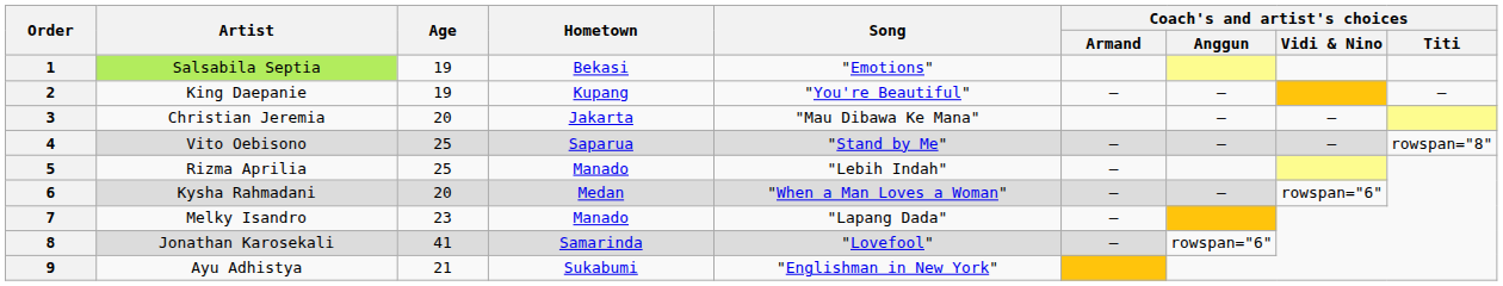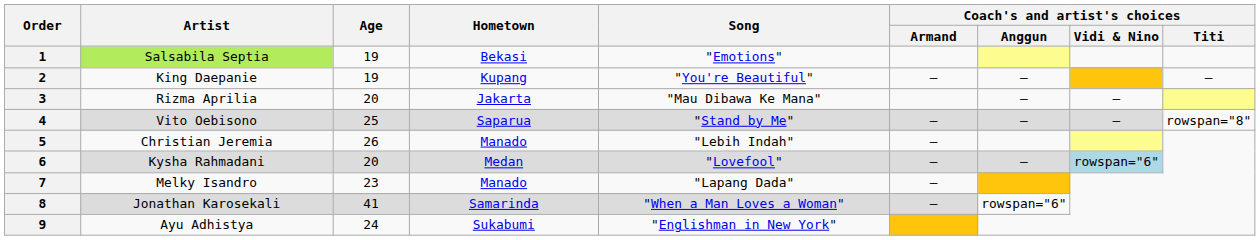3 | Artist: Christian Jeremia -> Rizma Aprilia
5 | Artist: Rizma Aprilia -> Christian Jeremia
5 | Age: 25 -> 26
6 | Song: "When a Man Loves a Woman" -> "Lovefool"
6 | Coach's and artist's choices / Vidi & Nino: no background -> lightblue background
8 | Song: "Lovefool" -> "When a Man Loves a Woman"
9 | Age: 21 -> 24
